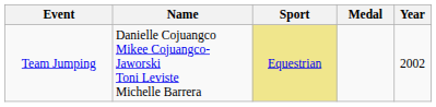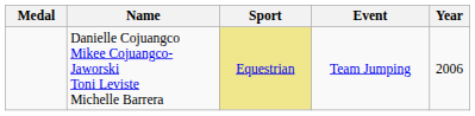columns swapped: Medal <-> Event
row 2 | Year: 2002 -> 2006
